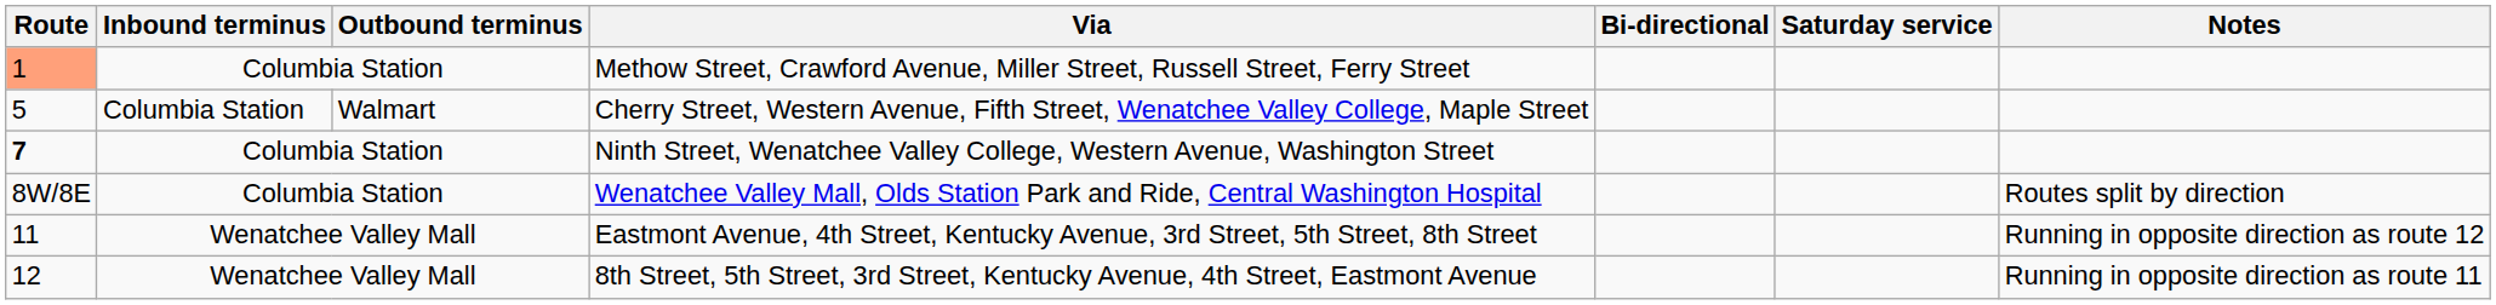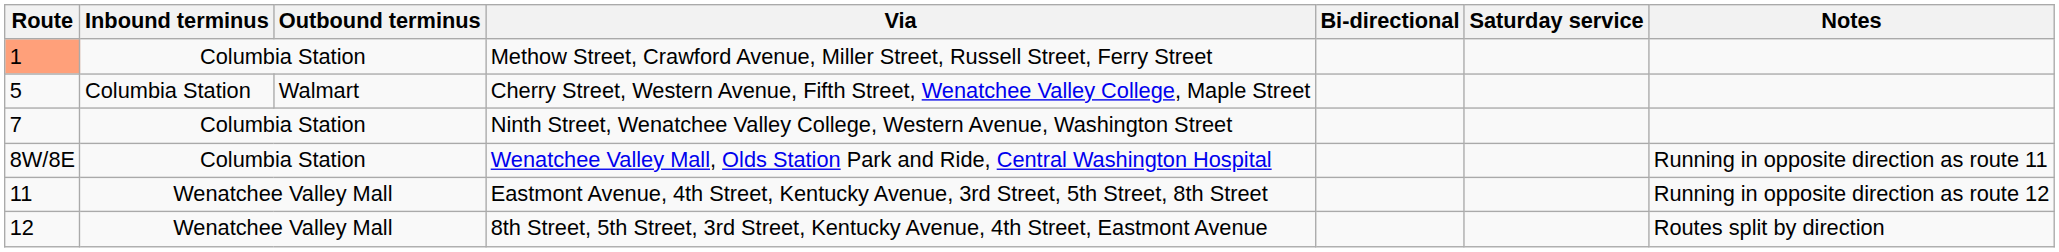row 4 | Route: bold -> normal
row 5 | Notes: Routes split by direction -> Running in opposite direction as route 11
row 7 | Notes: Running in opposite direction as route 11 -> Routes split by direction
